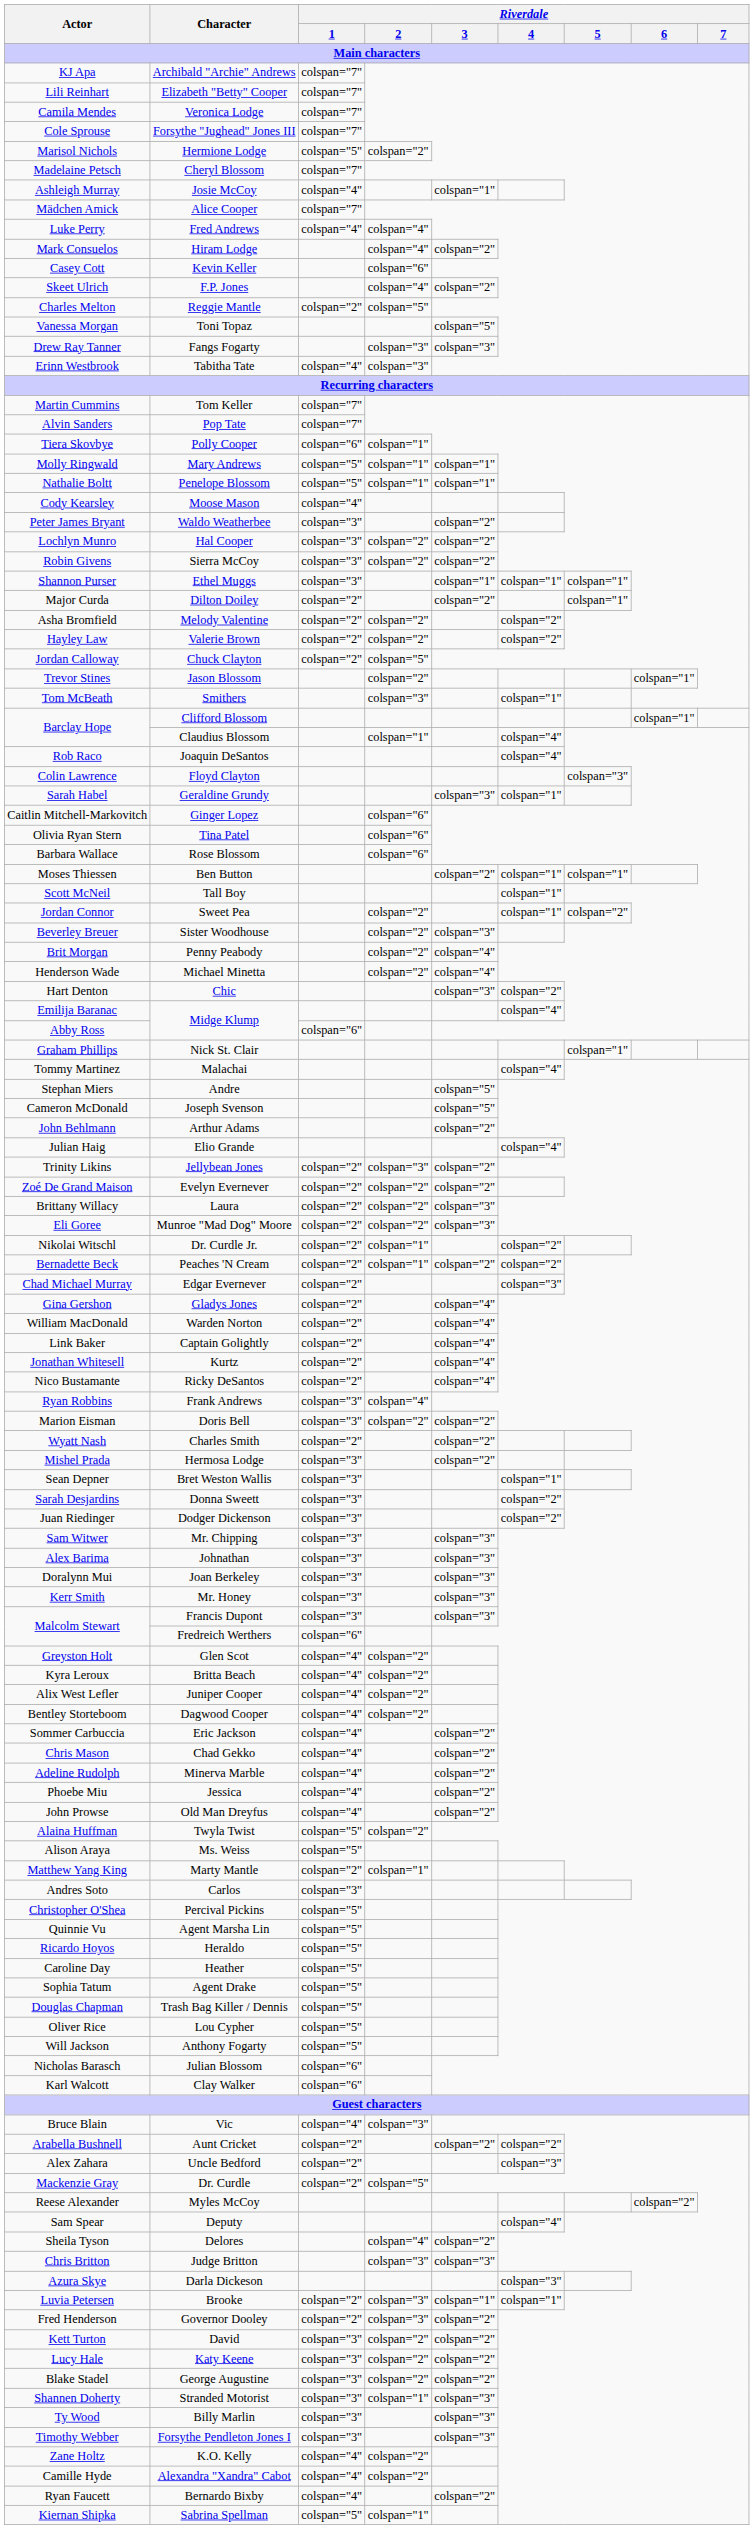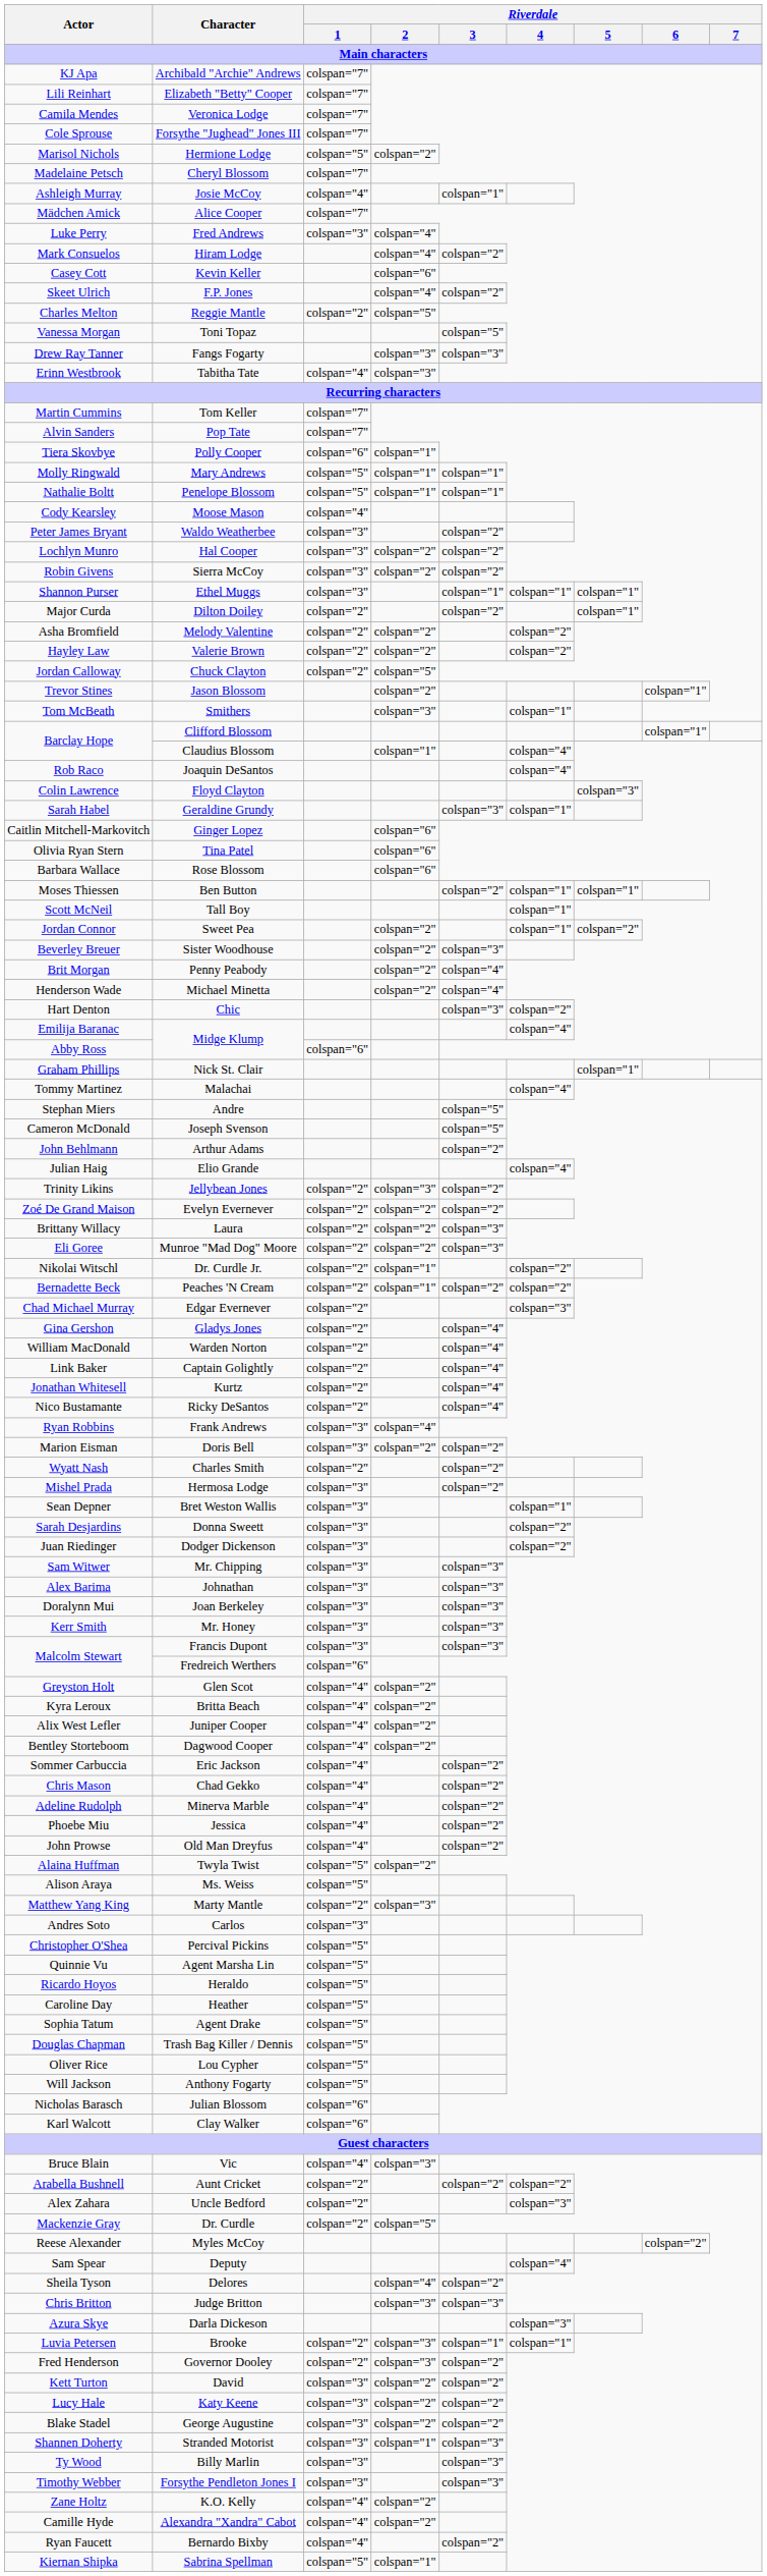Fred Andrews | Riverdale / 1: colspan="4" -> colspan="3"
Marty Mantle | Riverdale / 2: colspan="1" -> colspan="3"
